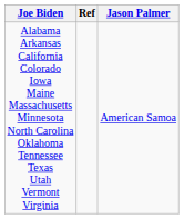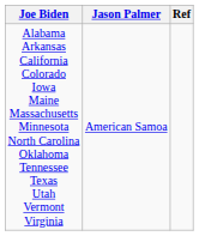columns swapped: Jason Palmer <-> Ref
